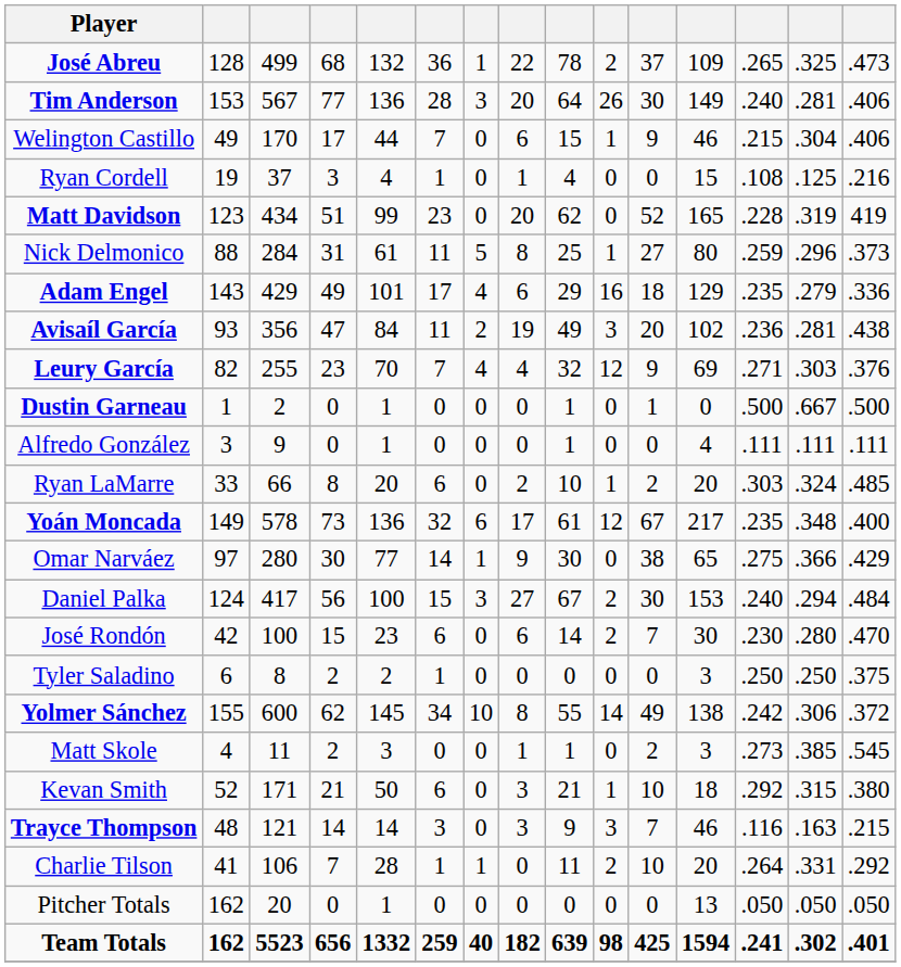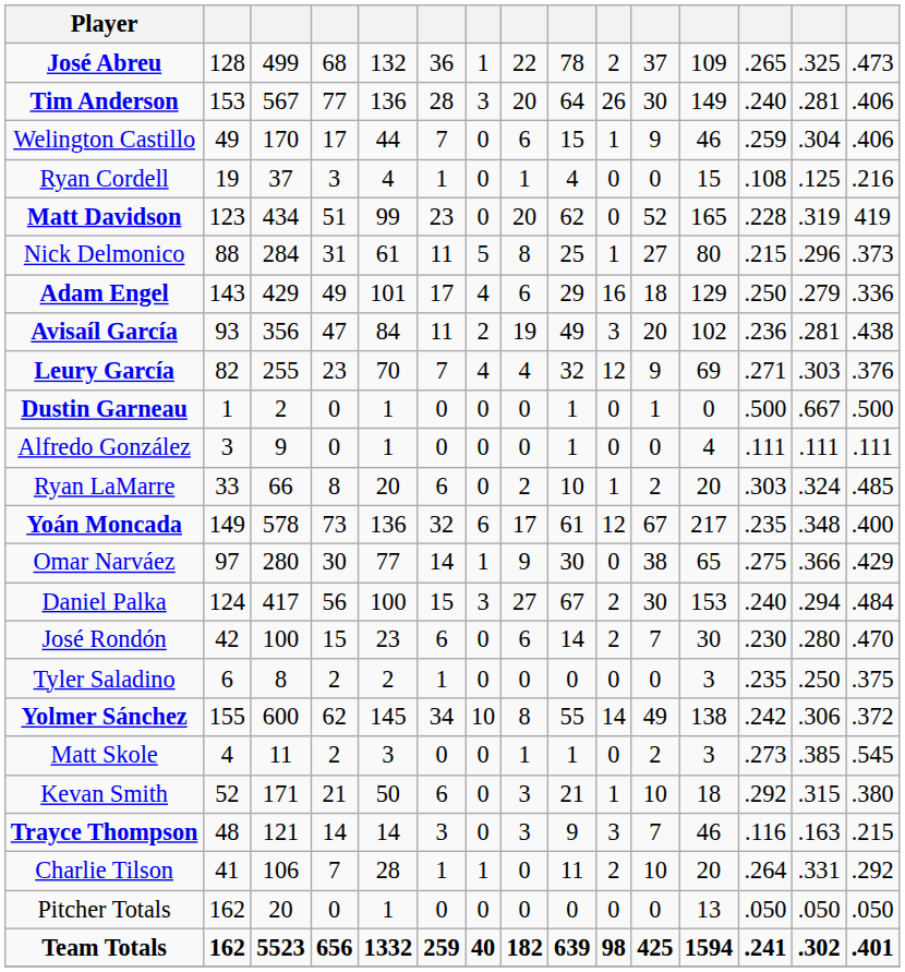Welington Castillo | column 13: .215 -> .259
Nick Delmonico | column 13: .259 -> .215
Adam Engel | column 13: .235 -> .250
Tyler Saladino | column 13: .250 -> .235
